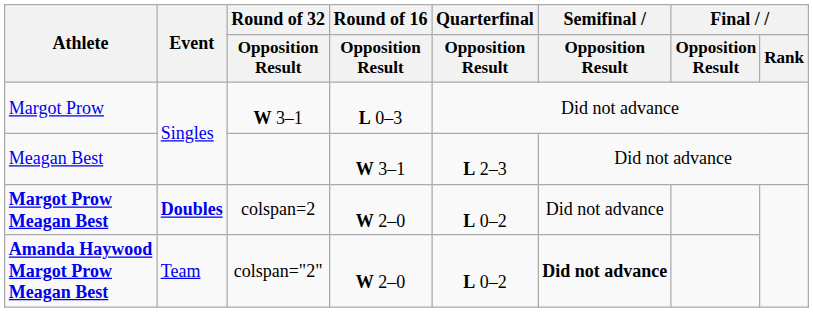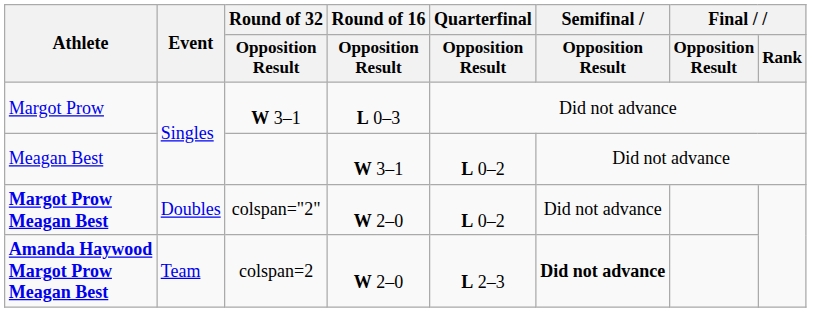Meagan Best | Quarterfinal / Opposition Result: L 2–3 -> L 0–2
Margot Prow Meagan Best | Event: bold -> normal
Margot Prow Meagan Best | Round of 32 / Opposition Result: colspan=2 -> colspan="2"
Amanda Haywood Margot Prow Meagan Best | Round of 32 / Opposition Result: colspan="2" -> colspan=2
Amanda Haywood Margot Prow Meagan Best | Quarterfinal / Opposition Result: L 0–2 -> L 2–3
